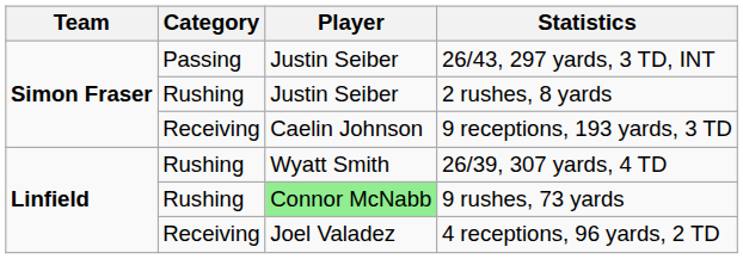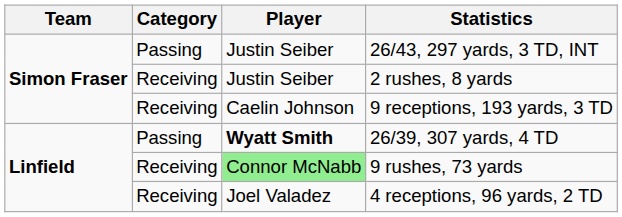2 rushes, 8 yards | Category: Rushing -> Receiving
26/39, 307 yards, 4 TD | Category: Rushing -> Passing
26/39, 307 yards, 4 TD | Player: normal -> bold
9 rushes, 73 yards | Category: Rushing -> Receiving
